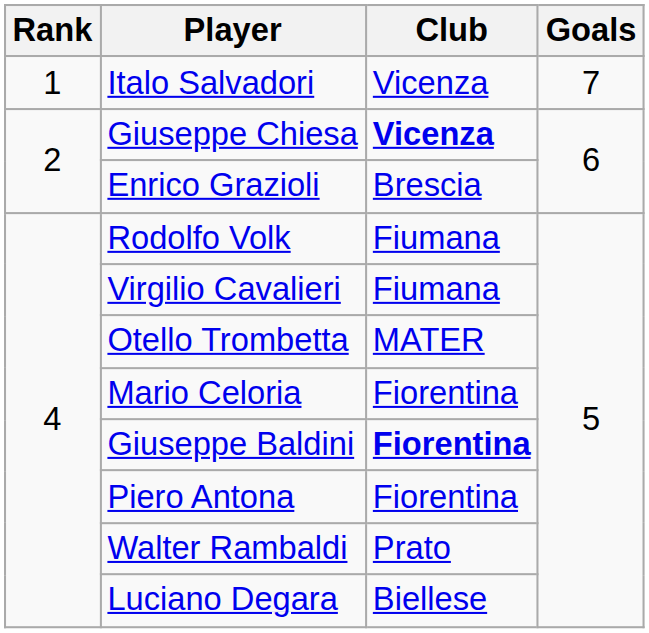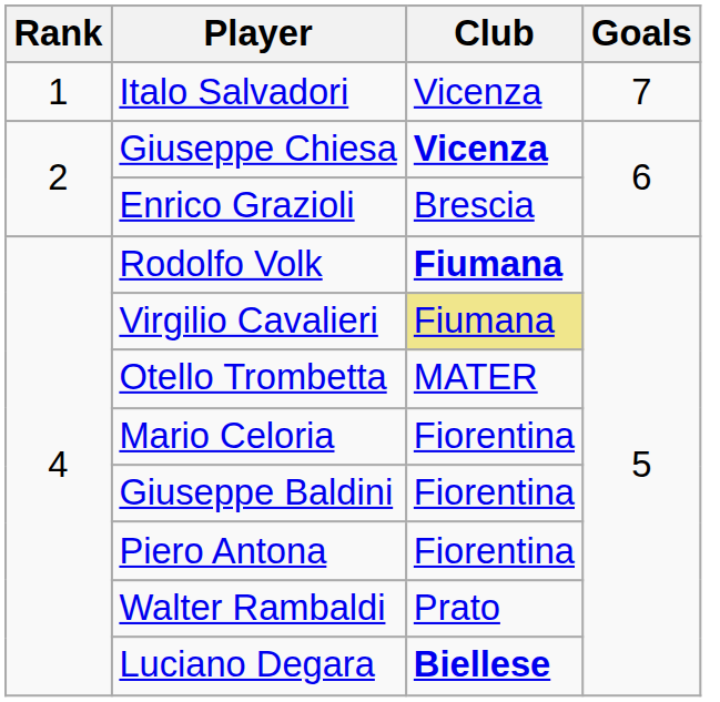Rodolfo Volk | Club: normal -> bold
Virgilio Cavalieri | Club: no background -> khaki background
Giuseppe Baldini | Club: bold -> normal
Luciano Degara | Club: normal -> bold
